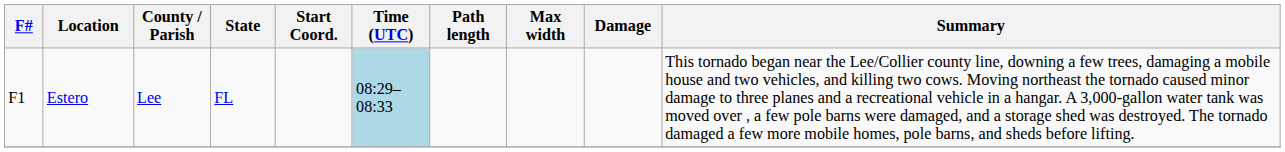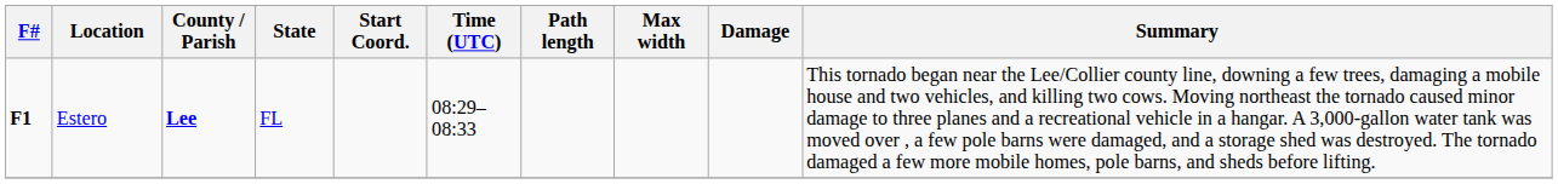Estero | F#: normal -> bold
Estero | County / Parish: normal -> bold
Estero | Time (UTC): lightblue background -> no background
